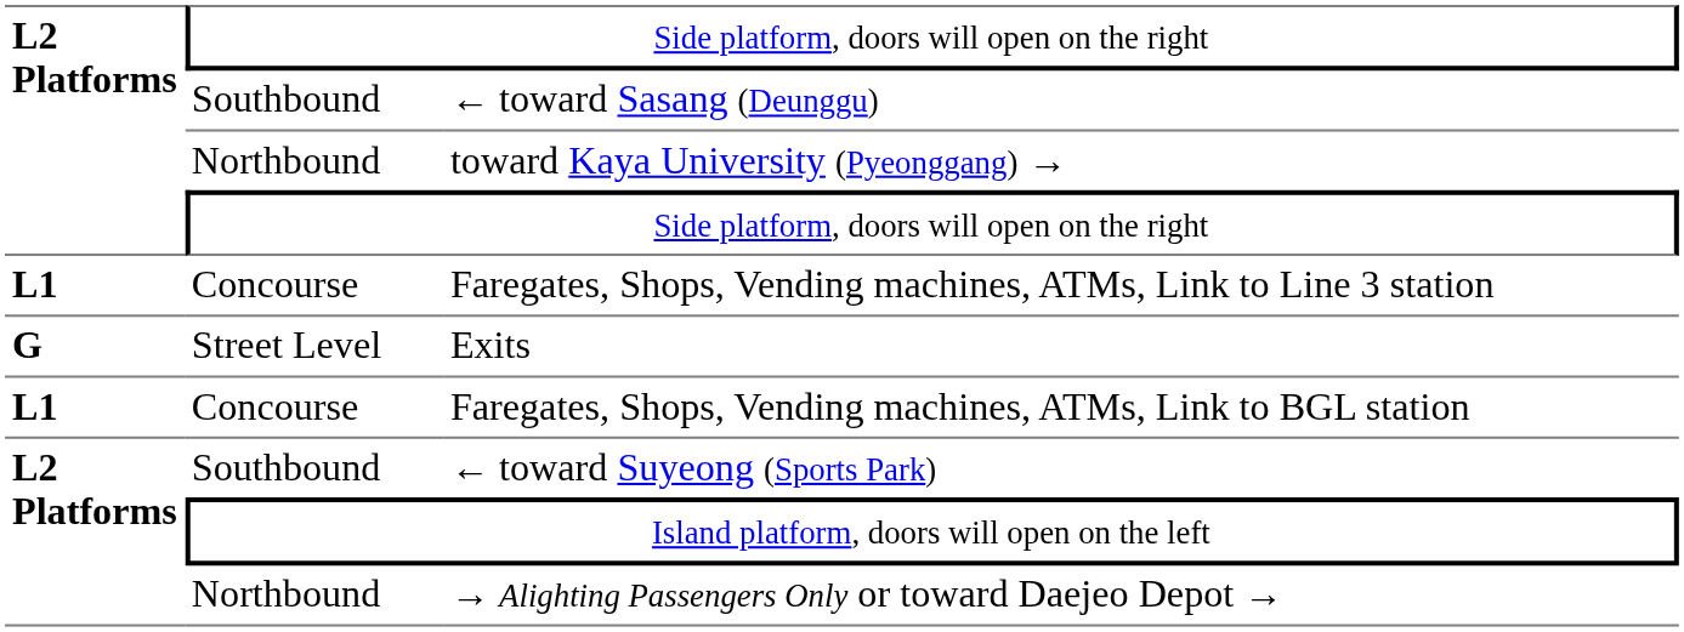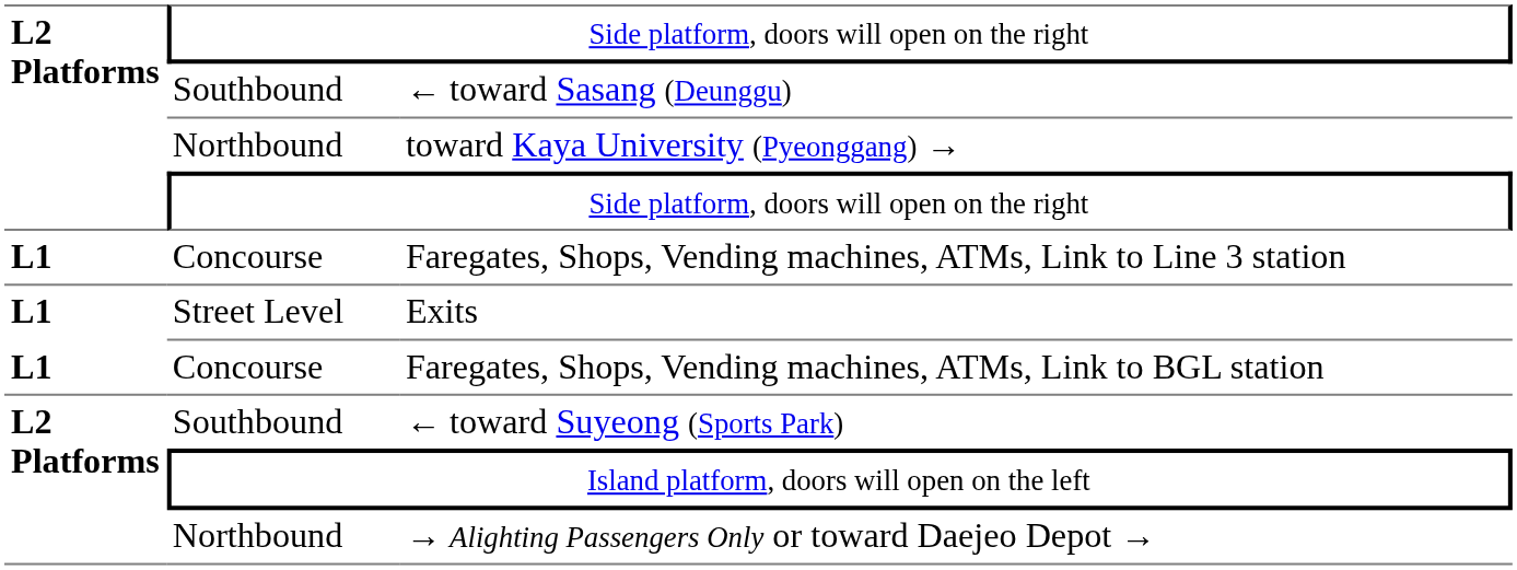Exits | column 1: G -> L1
